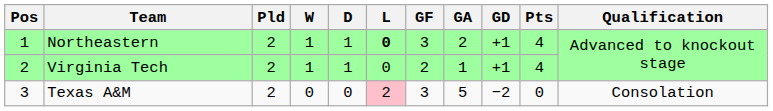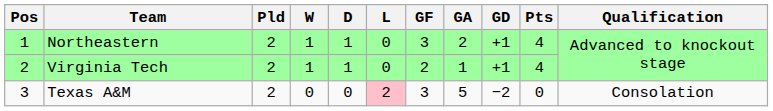Northeastern | L: bold -> normal
